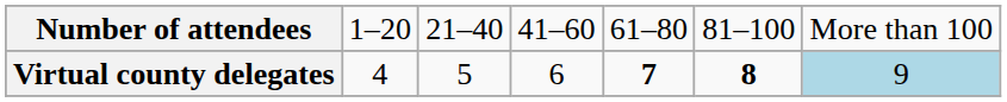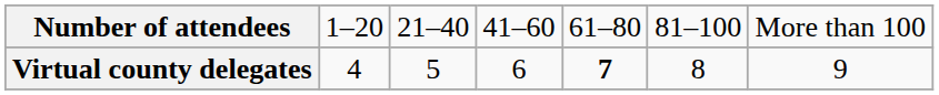Virtual county delegates | column 6: bold -> normal
Virtual county delegates | column 7: lightblue background -> no background
